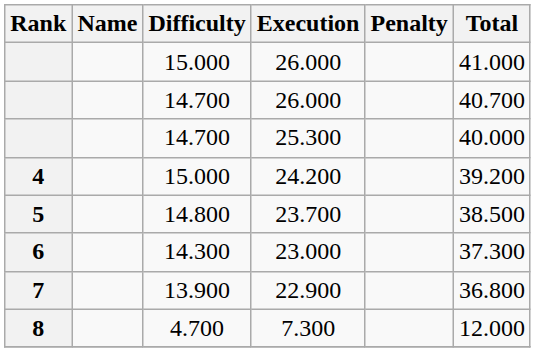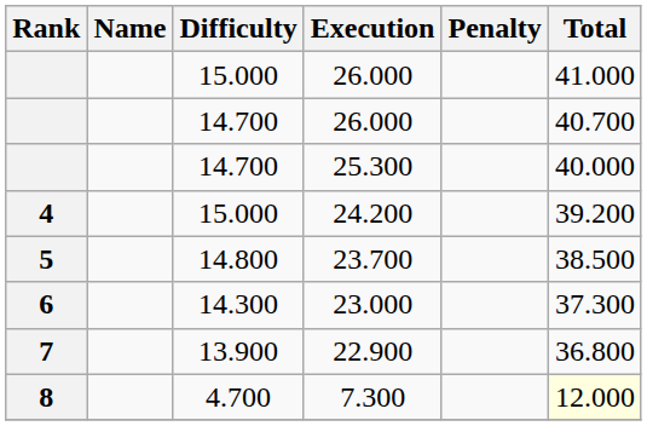7.300 | Total: no background -> lightyellow background
